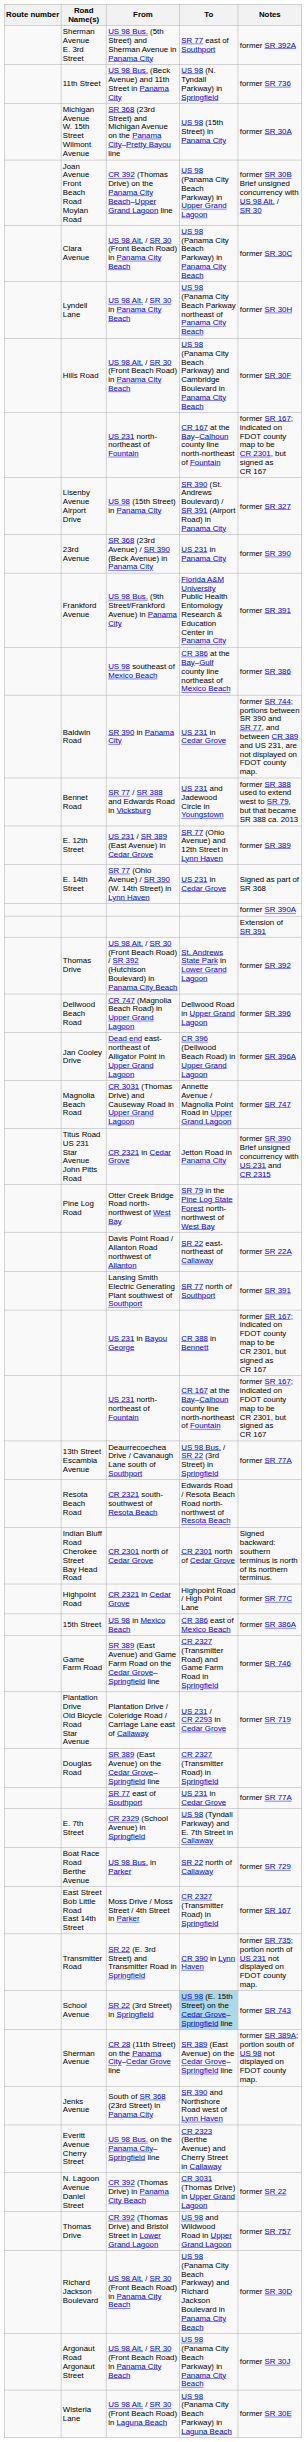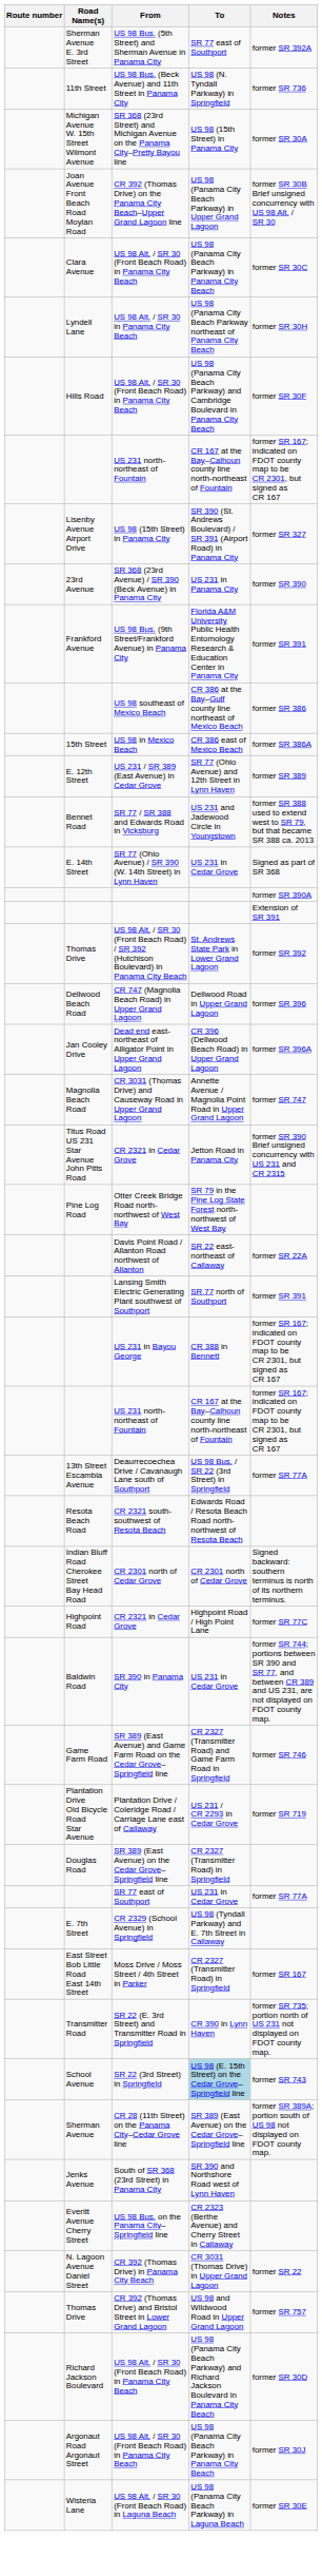rows swapped: US 98 in Mexico Beach <-> SR 390 in Panama City
rows swapped: SR 77 / SR 388 and Edwards Road in Vicksburg <-> US 231 / SR 389 (East Avenue) in Cedar Grove
- row: Boat Race Road Berthe Avenue | US 98 Bus. in Parker | SR 22 north of Callaway | former SR 729
